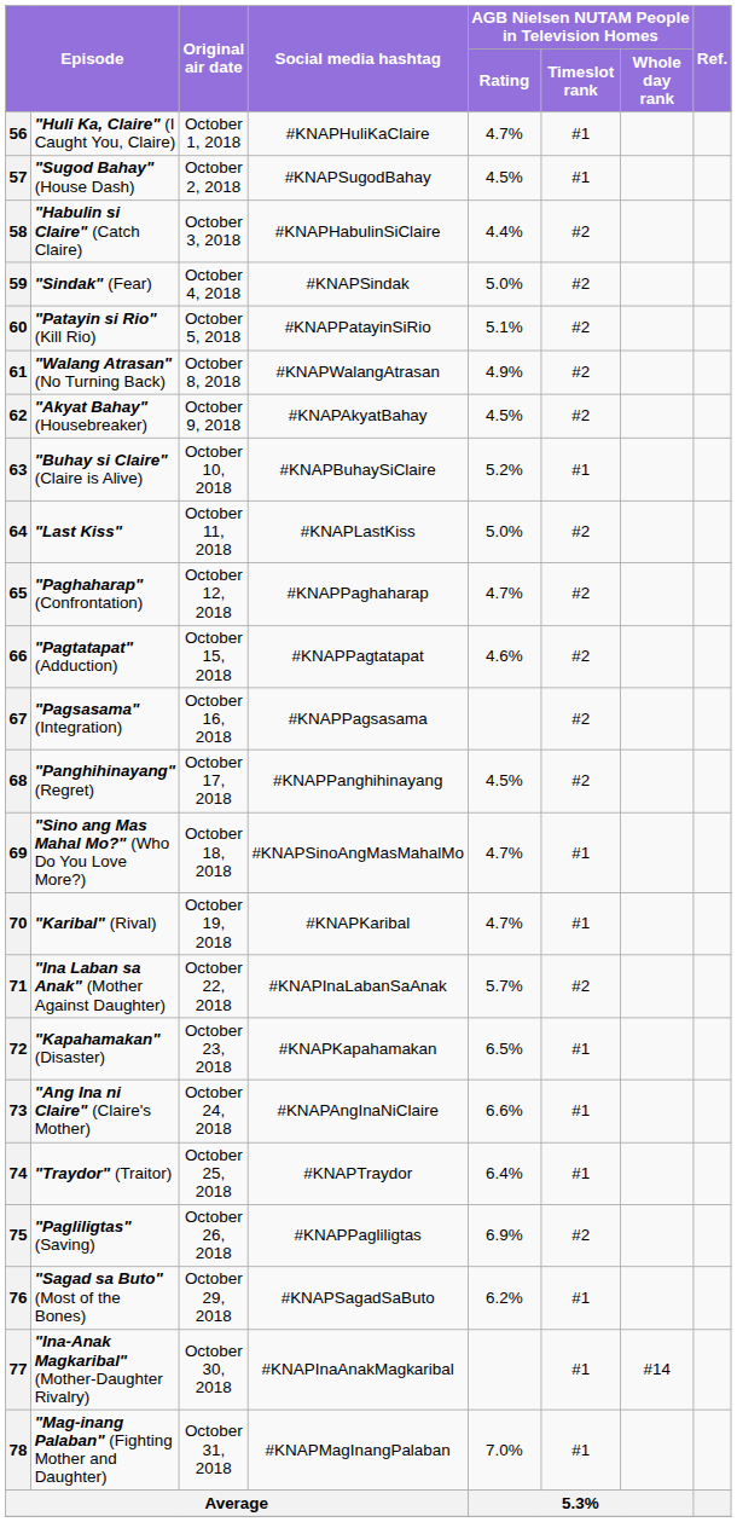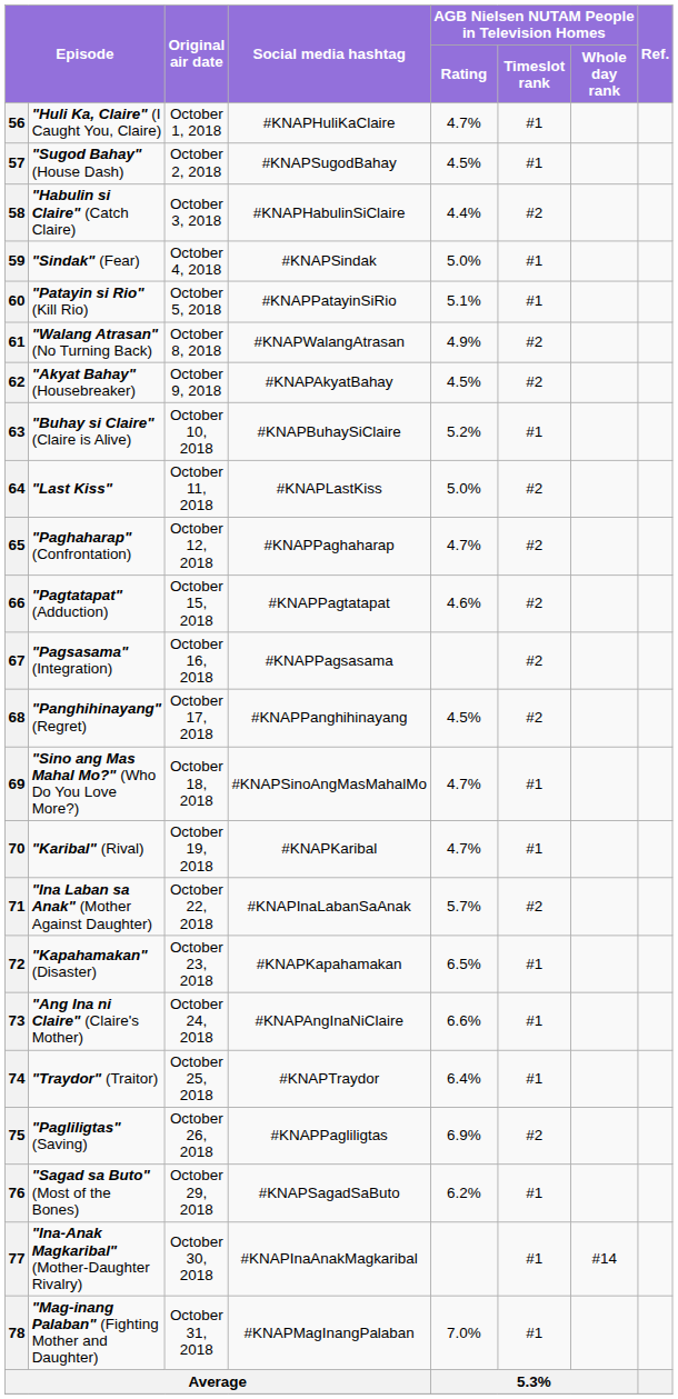59 | AGB Nielsen NUTAM People in Television Homes / Timeslot rank: #2 -> #1
60 | AGB Nielsen NUTAM People in Television Homes / Timeslot rank: #2 -> #1
